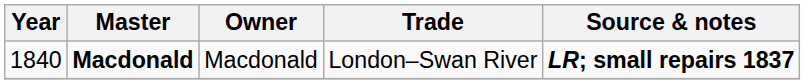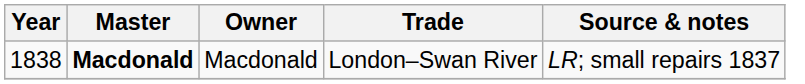row 2 | Year: 1840 -> 1838
row 2 | Source & notes: bold -> normal
